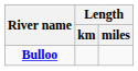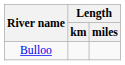Bulloo | River name: bold -> normal
